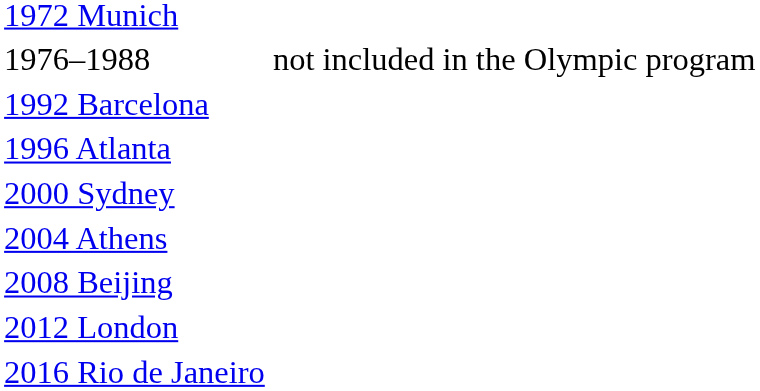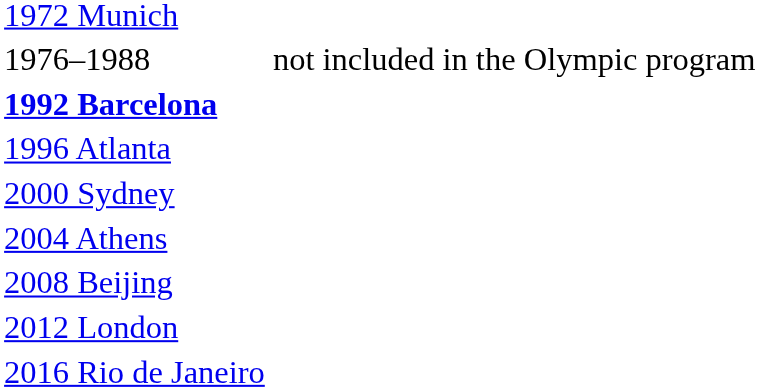1992 Barcelona | column 1: normal -> bold
